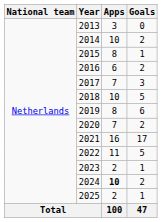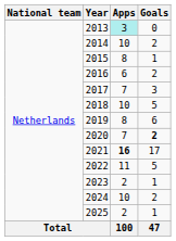2013 | Apps: no background -> paleturquoise background
2020 | Goals: normal -> bold
2021 | Apps: normal -> bold
2024 | Apps: bold -> normal
